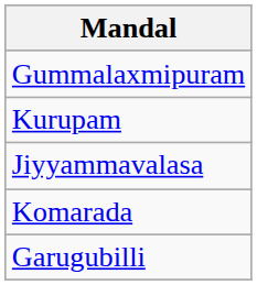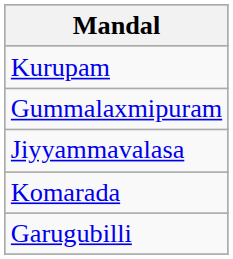row 2 | column 1: Gummalaxmipuram -> Kurupam
row 3 | column 1: Kurupam -> Gummalaxmipuram
